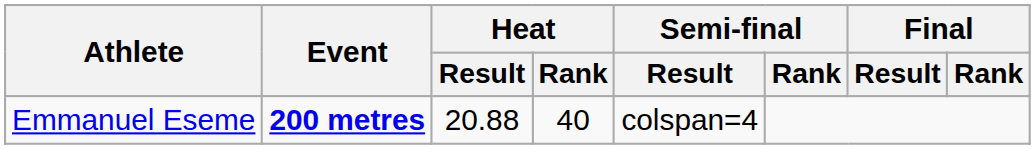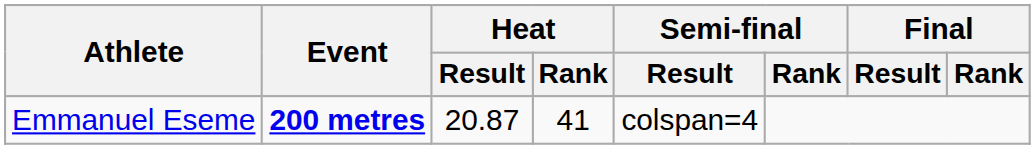Emmanuel Eseme | Heat / Result: 20.88 -> 20.87
Emmanuel Eseme | Heat / Rank: 40 -> 41
